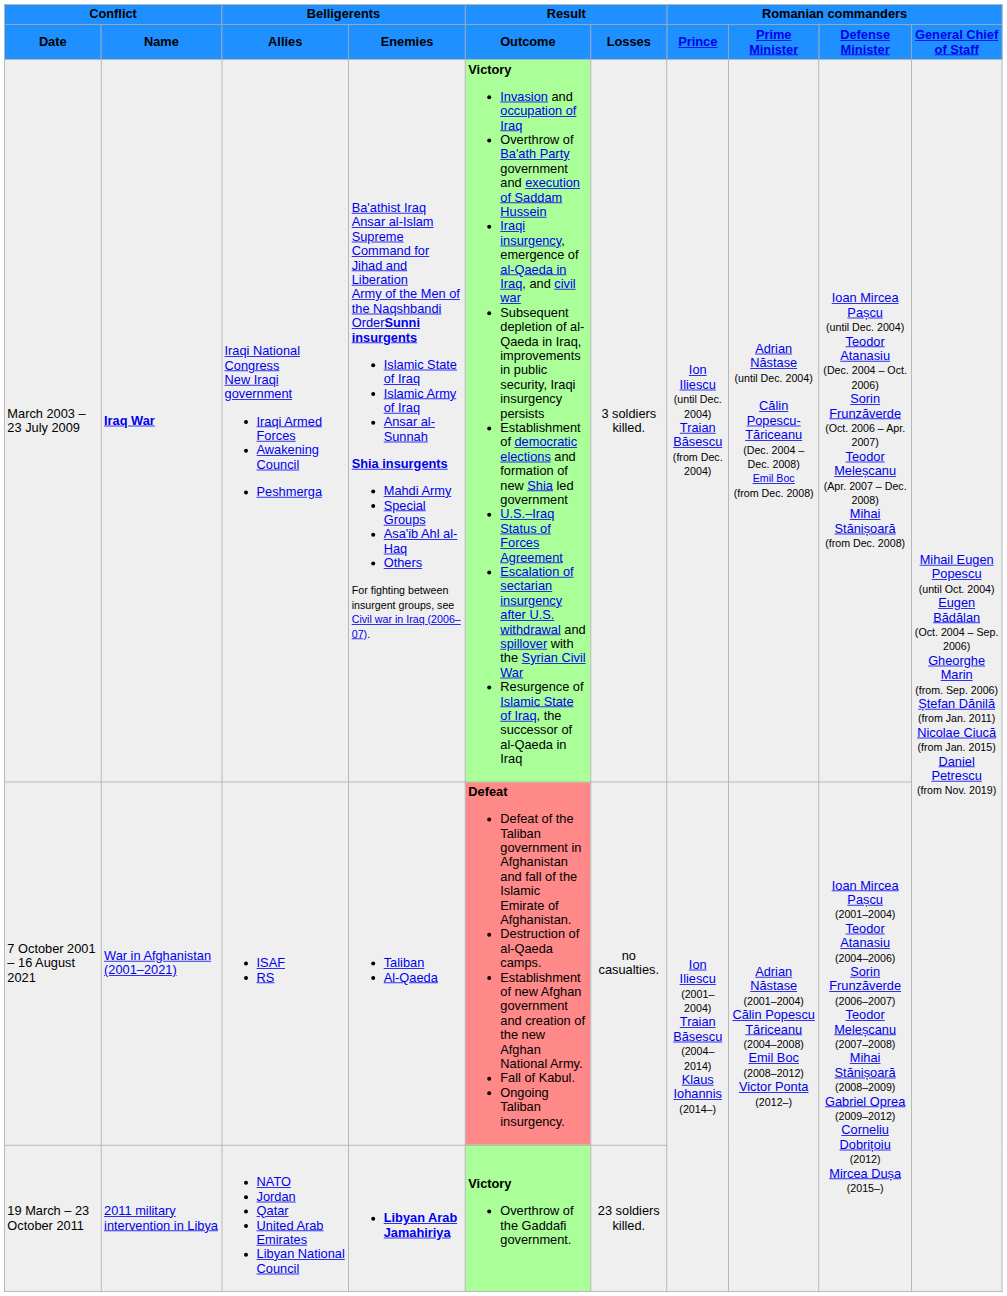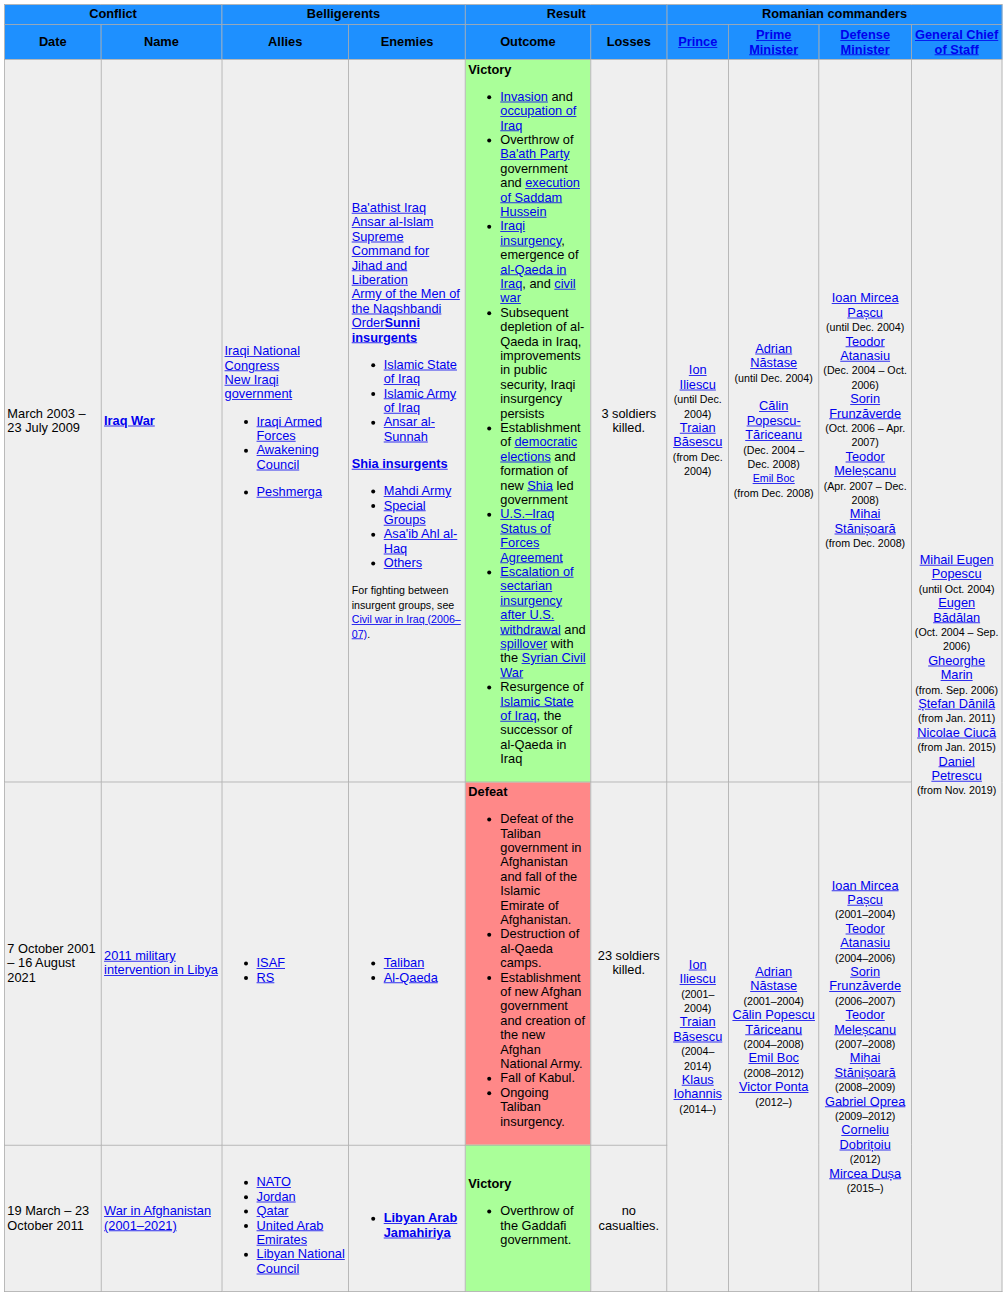7 October 2001 – 16 August 2021 | Conflict / Name: War in Afghanistan (2001–2021) -> 2011 military intervention in Libya
7 October 2001 – 16 August 2021 | Result / Losses: no casualties. -> 23 soldiers killed.
19 March – 23 October 2011 | Conflict / Name: 2011 military intervention in Libya -> War in Afghanistan (2001–2021)
19 March – 23 October 2011 | Result / Losses: 23 soldiers killed. -> no casualties.
